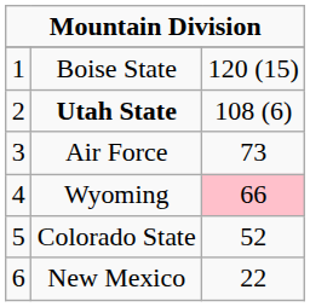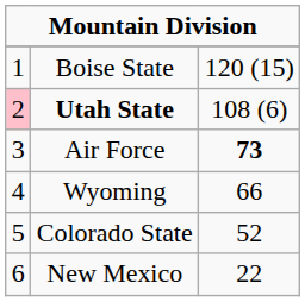Utah State | column 1: no background -> pink background
Air Force | column 3: normal -> bold
Wyoming | column 3: pink background -> no background
